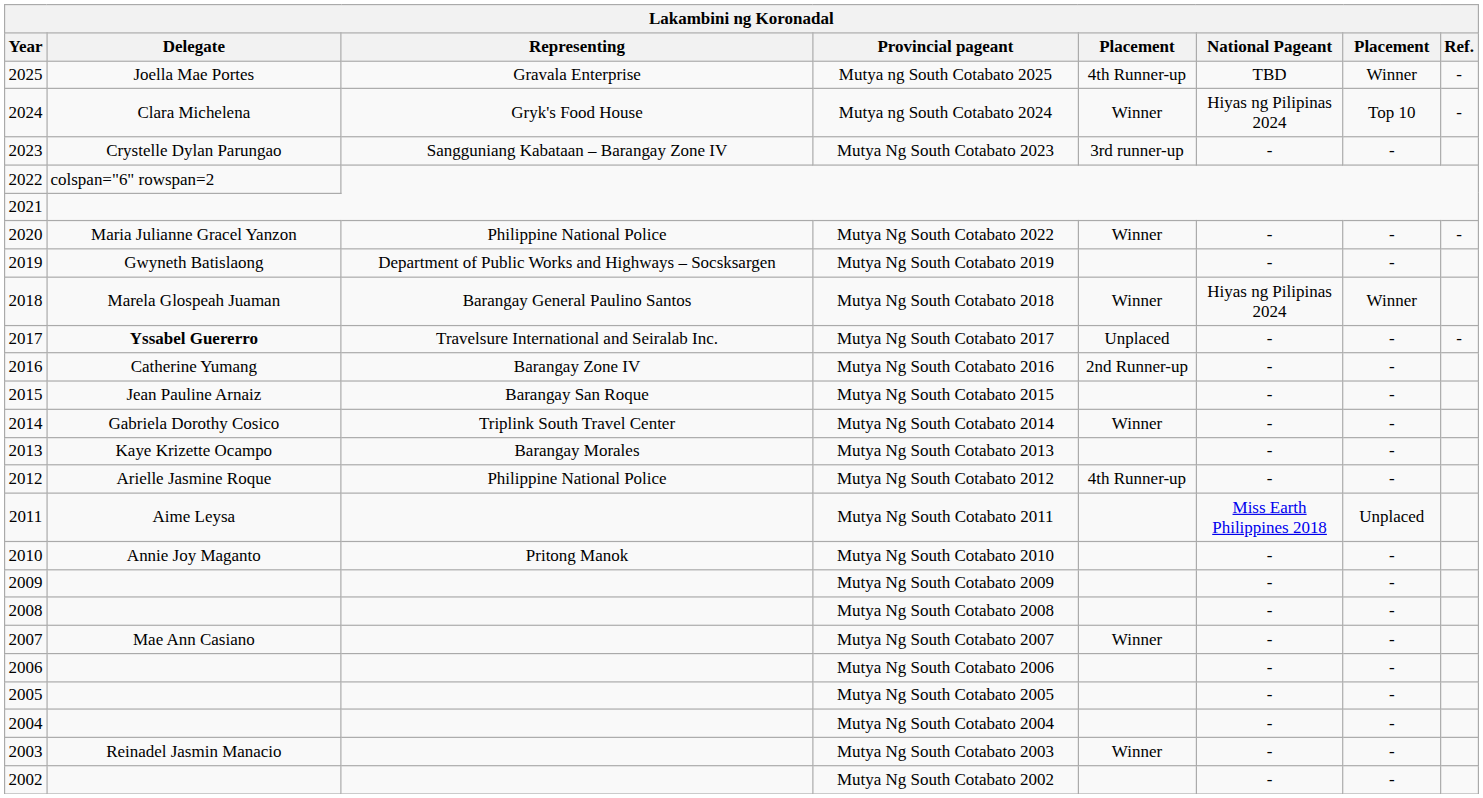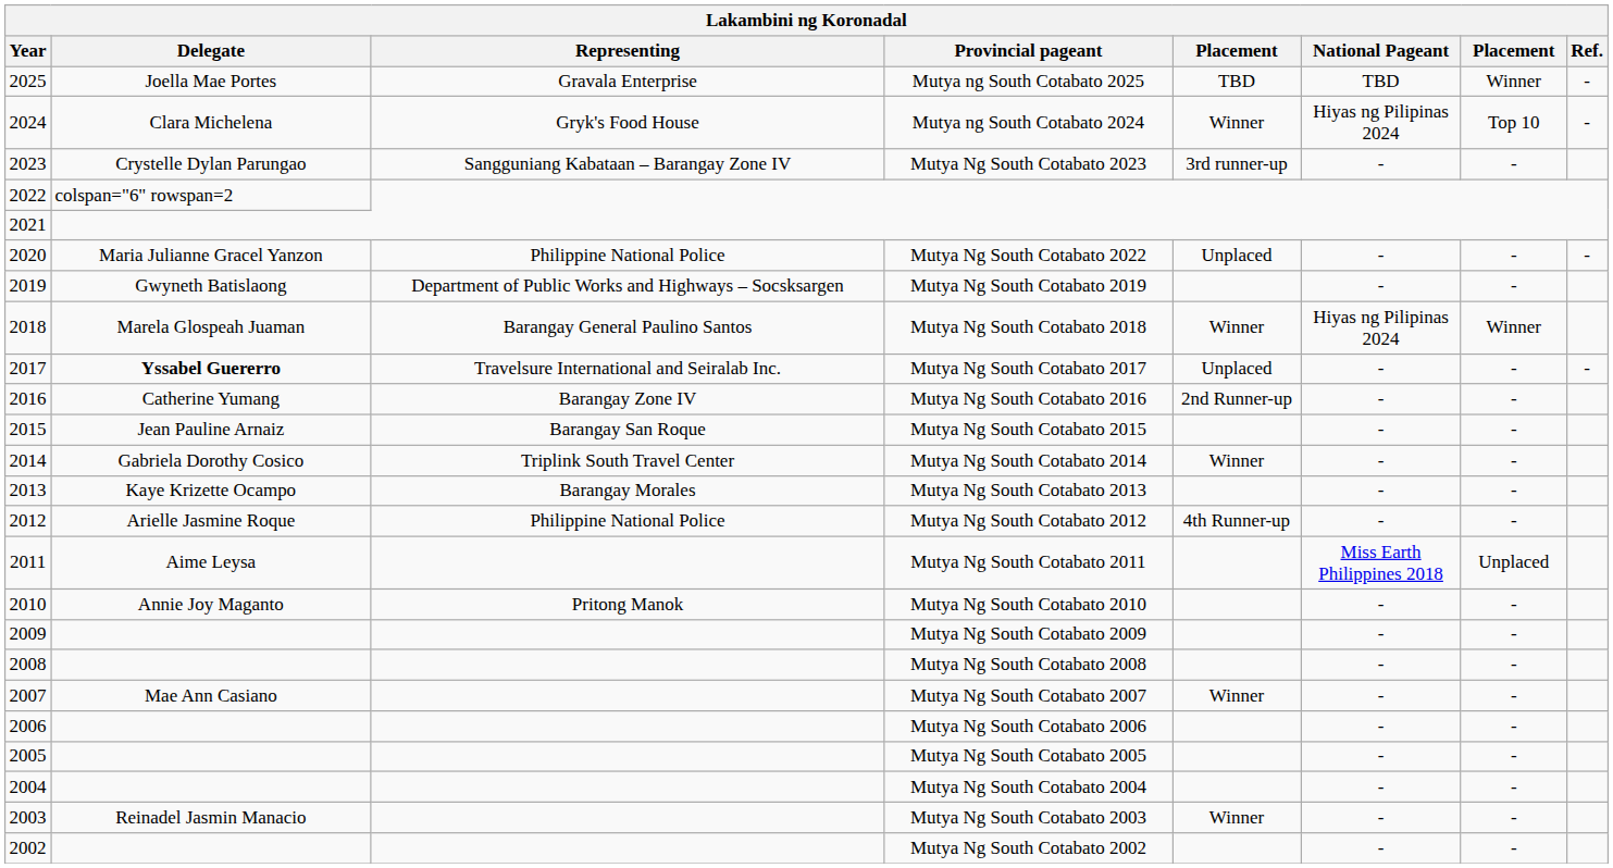Mutya ng South Cotabato 2025 | column 5: 4th Runner-up -> TBD
Mutya Ng South Cotabato 2022 | column 5: Winner -> Unplaced
